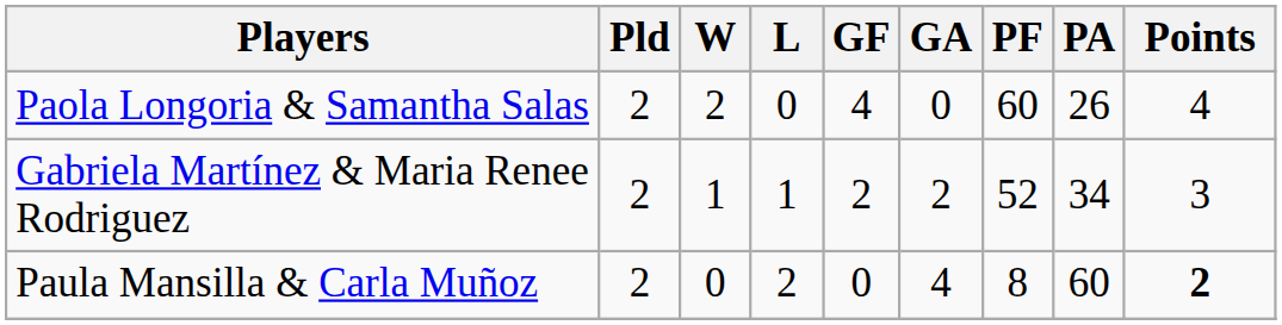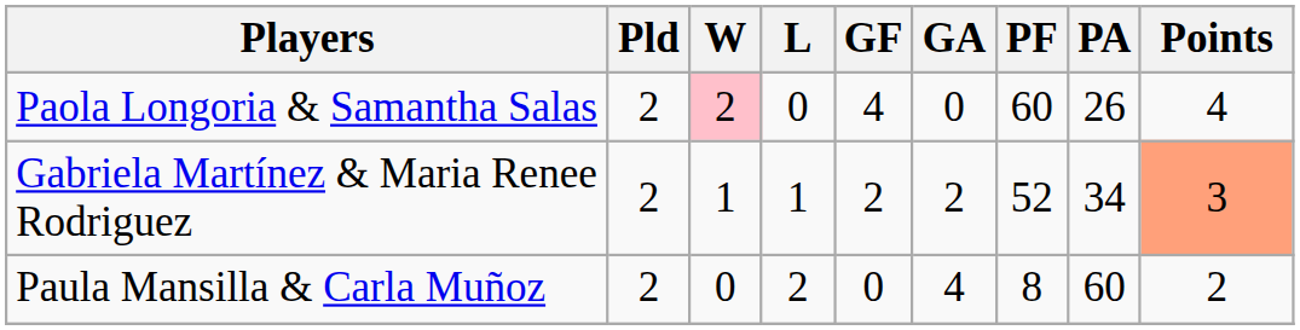Paola Longoria & Samantha Salas | W: no background -> pink background
Gabriela Martínez & Maria Renee Rodriguez | Points: no background -> lightsalmon background
Paula Mansilla & Carla Muñoz | Points: bold -> normal
